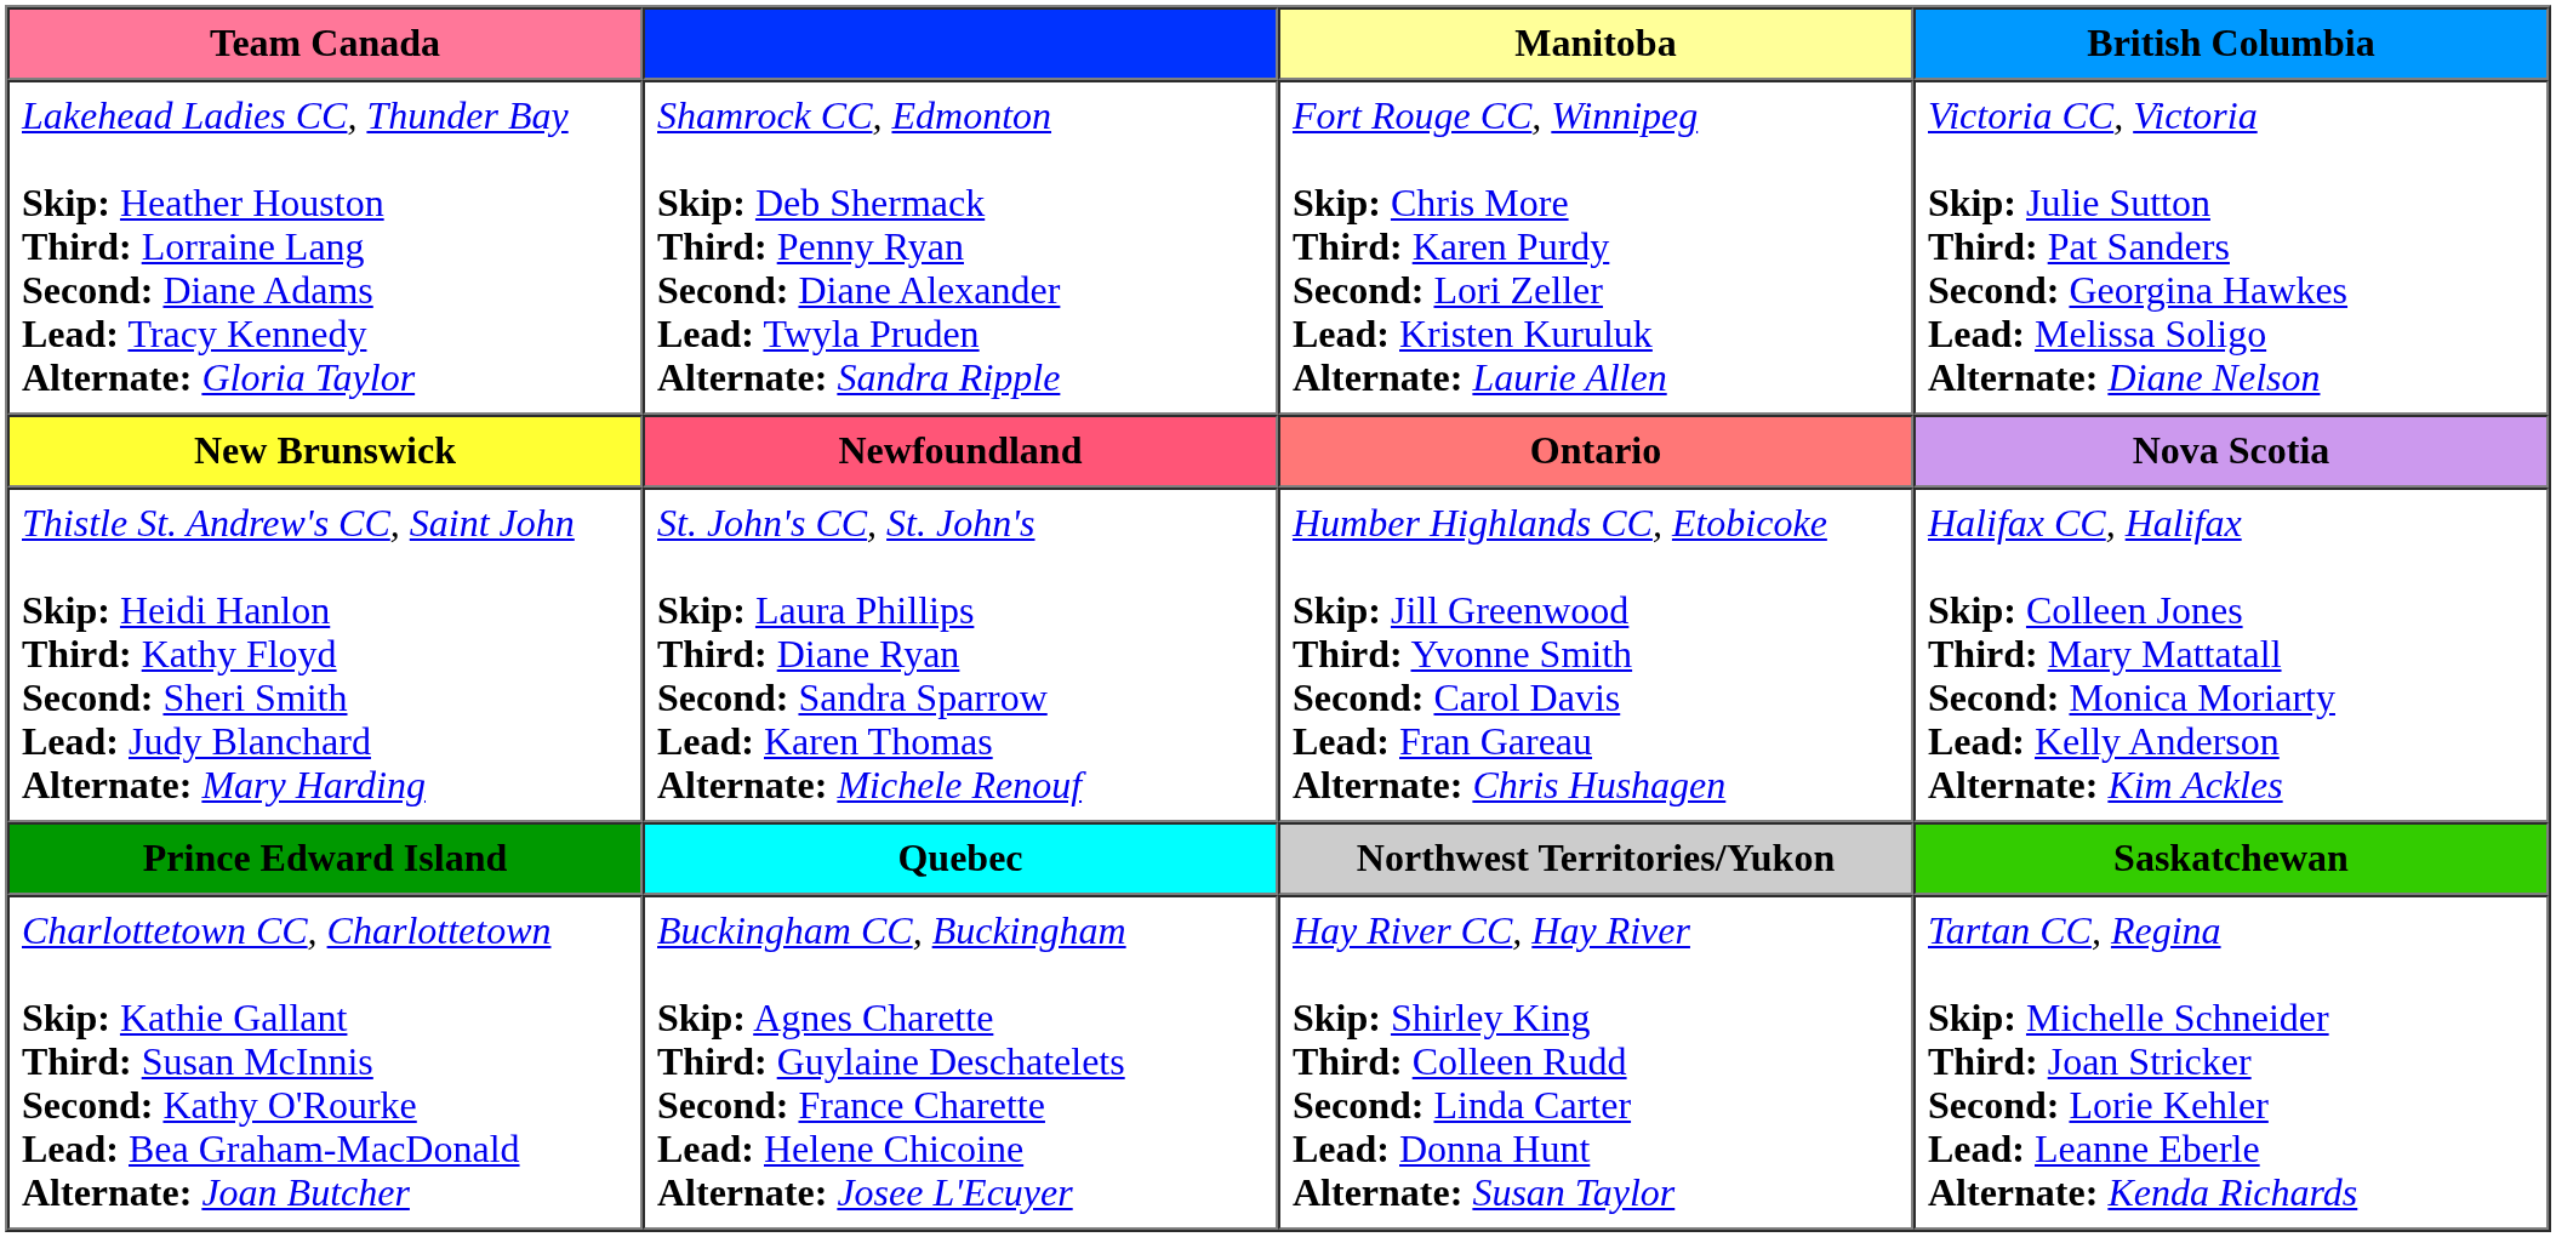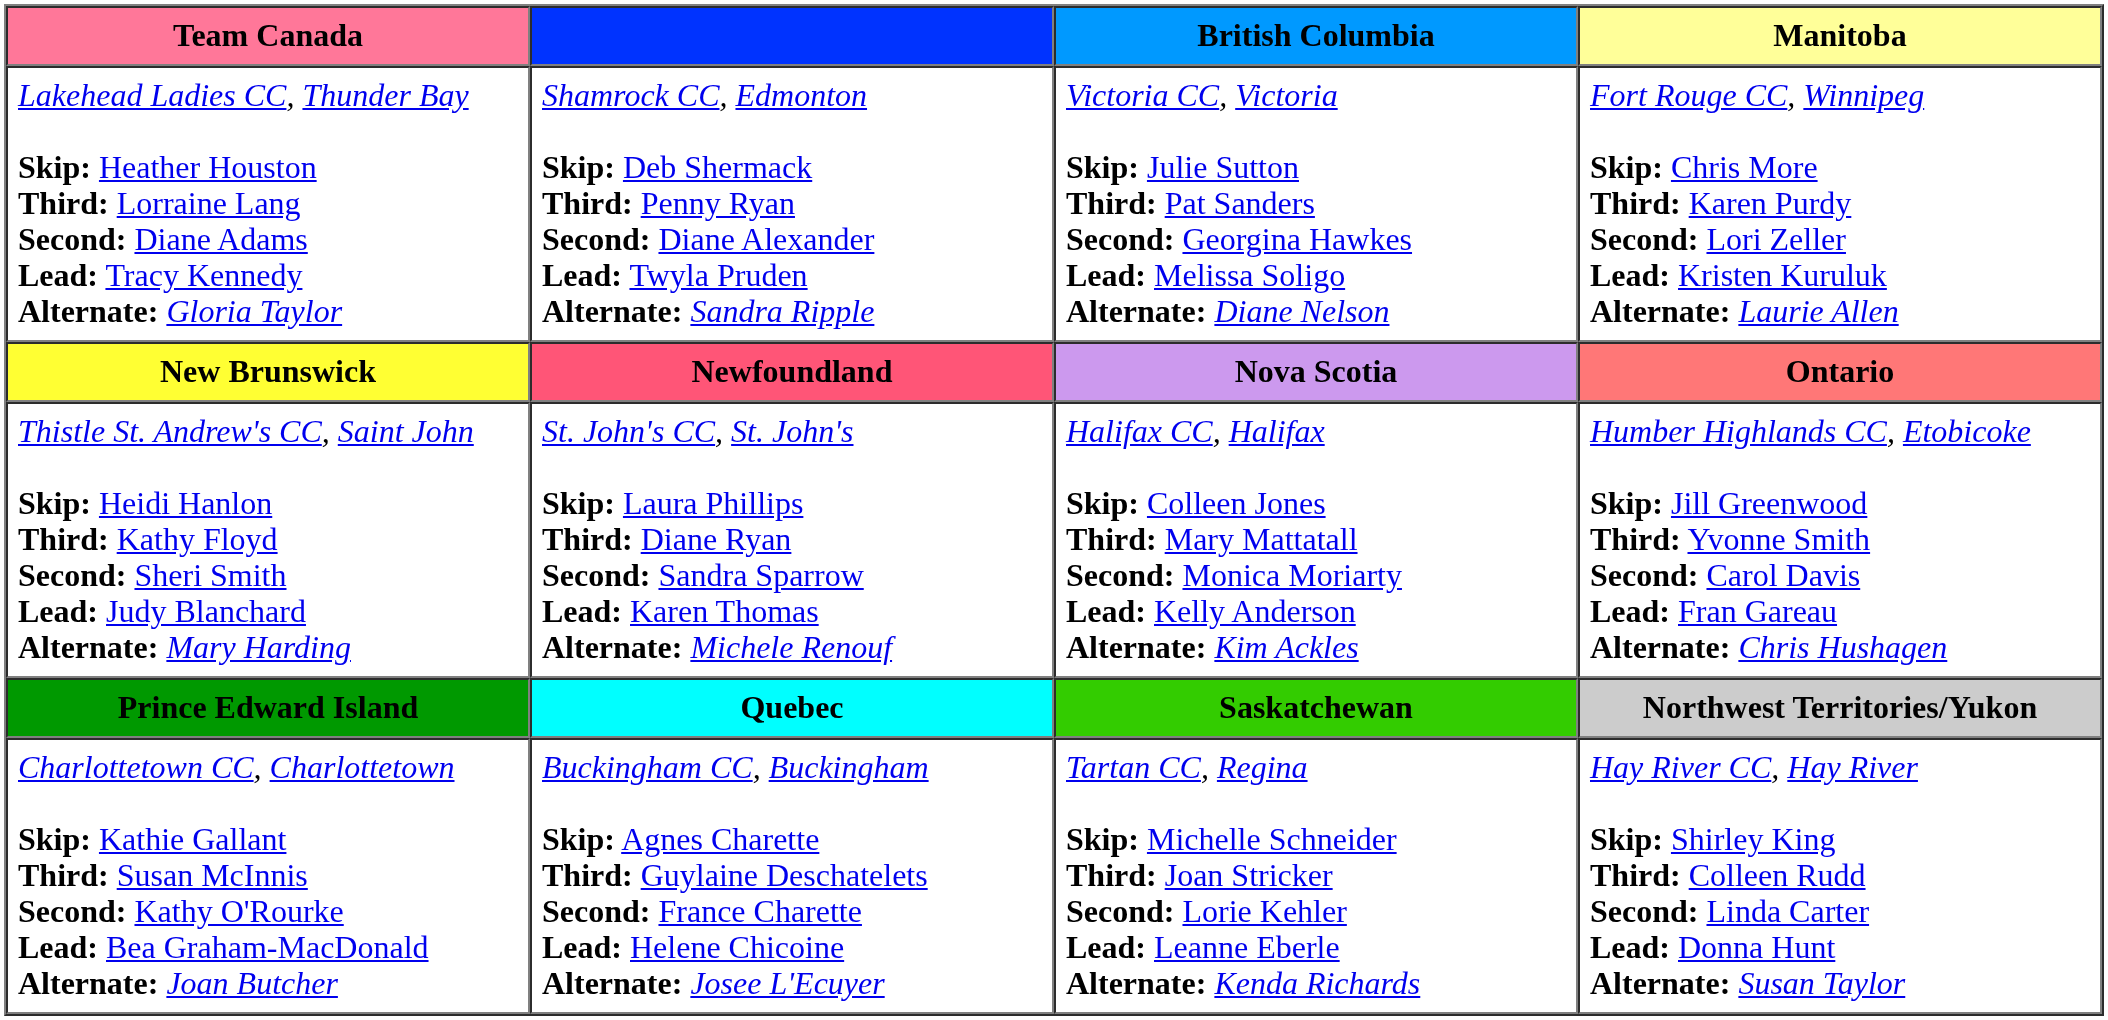columns swapped: British Columbia <-> Manitoba
